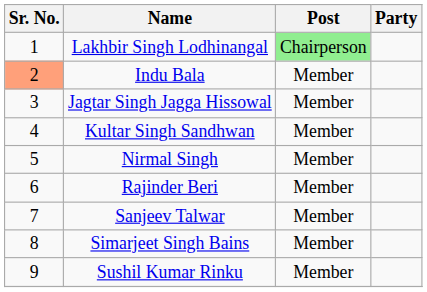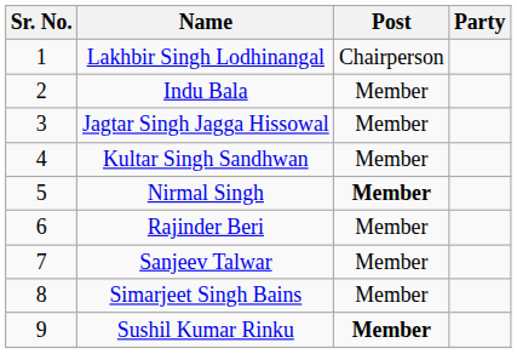Lakhbir Singh Lodhinangal | Post: lightgreen background -> no background
Indu Bala | Sr. No.: lightsalmon background -> no background
Nirmal Singh | Post: normal -> bold
Sushil Kumar Rinku | Post: normal -> bold
